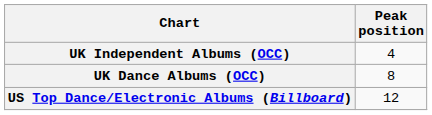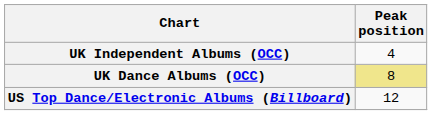UK Dance Albums (OCC) | Peak position: no background -> khaki background
